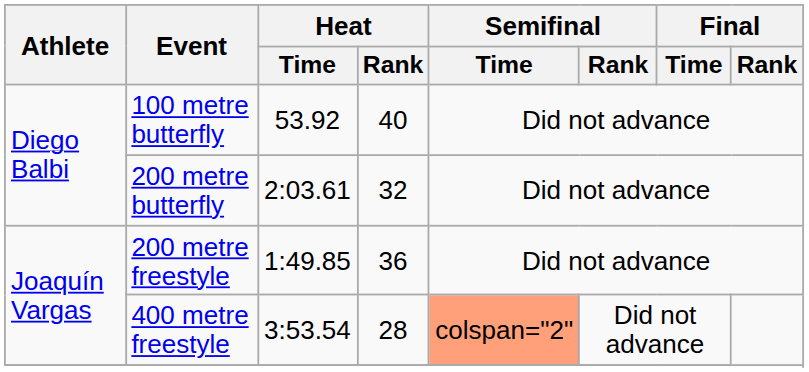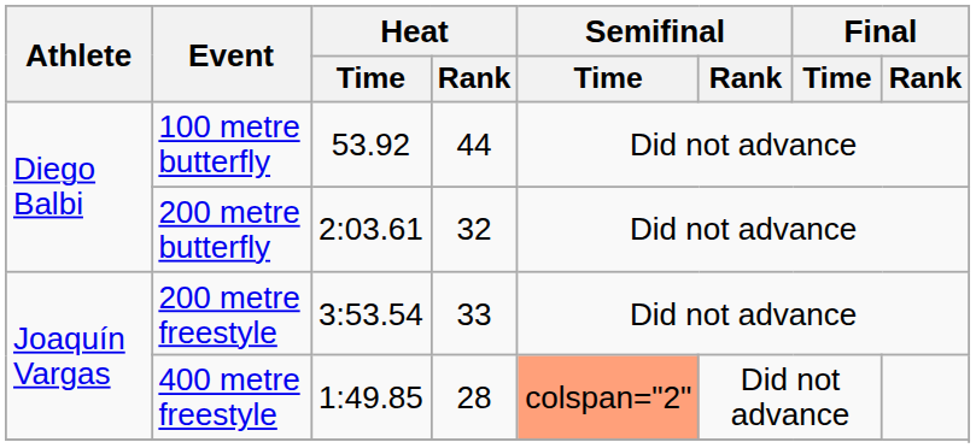100 metre butterfly | Heat / Rank: 40 -> 44
200 metre freestyle | Heat / Time: 1:49.85 -> 3:53.54
200 metre freestyle | Heat / Rank: 36 -> 33
400 metre freestyle | Heat / Time: 3:53.54 -> 1:49.85
